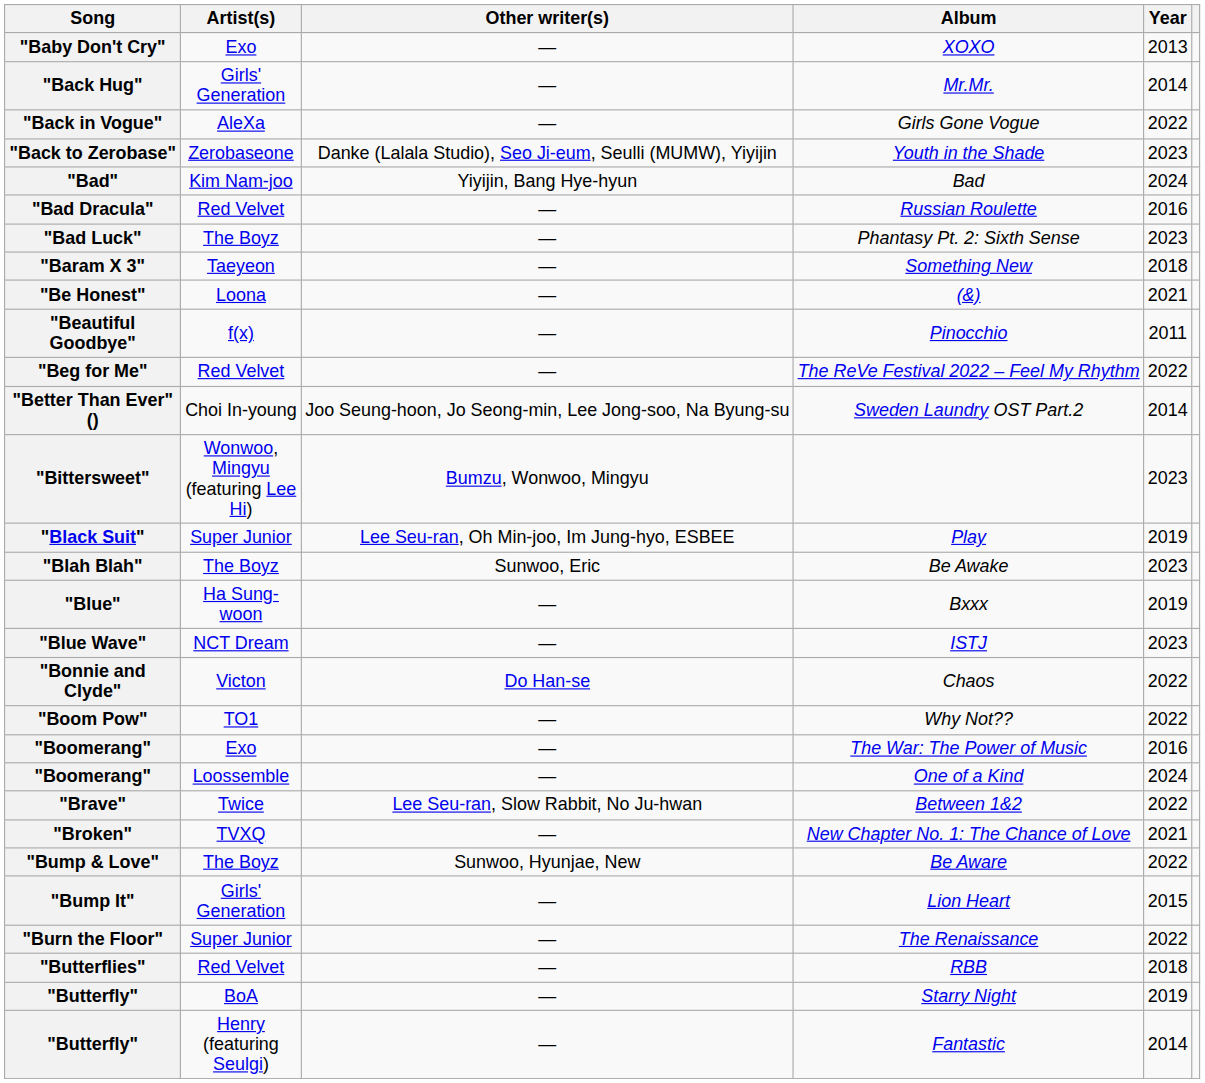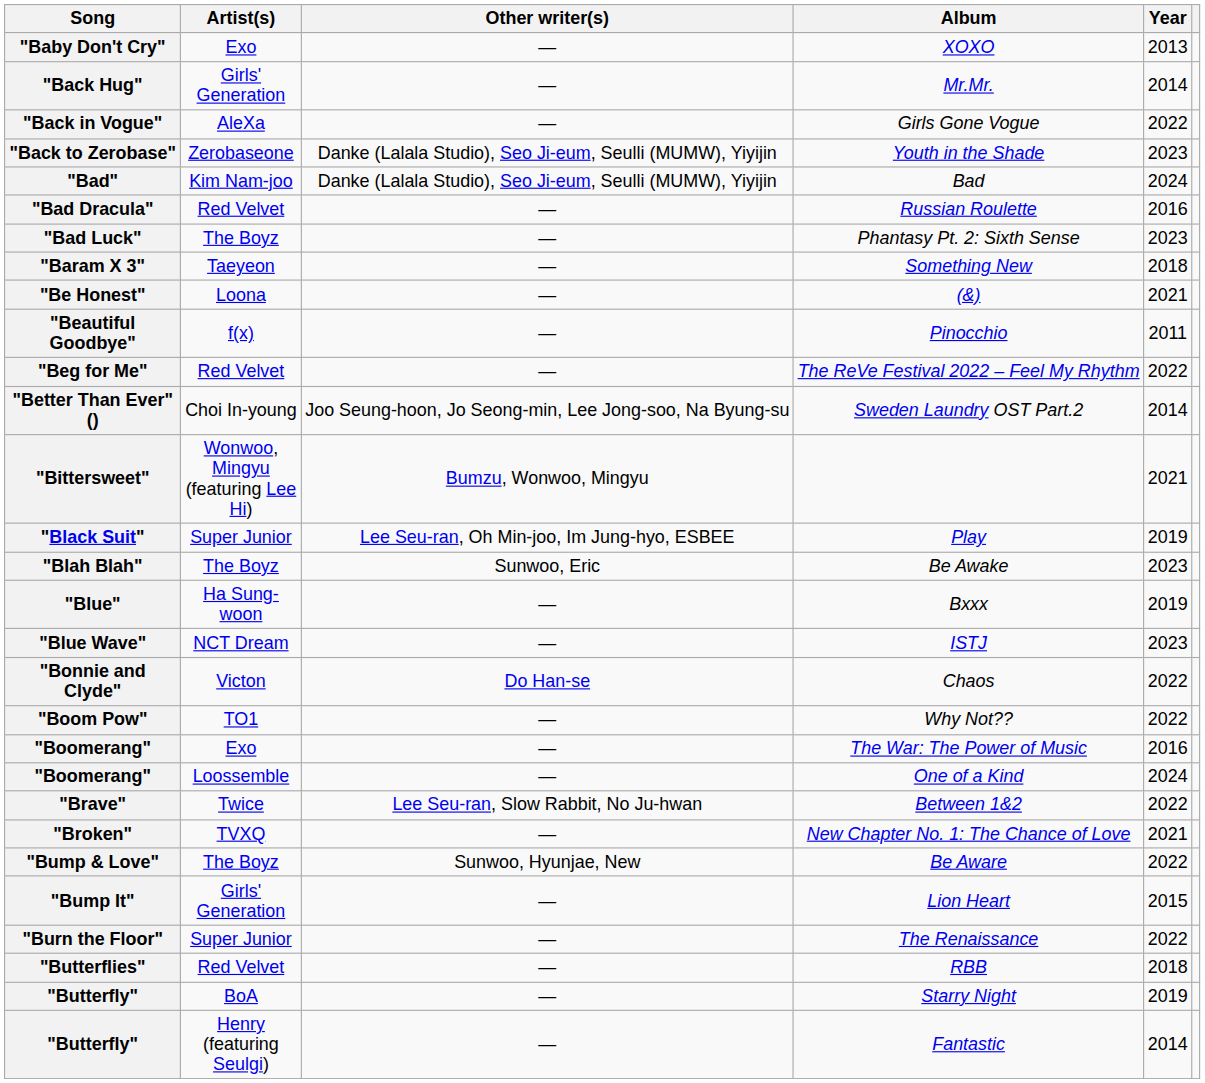"Bad" | Other writer(s): Yiyijin, Bang Hye-hyun -> Danke (Lalala Studio), Seo Ji-eum, Seulli (MUMW), Yiyijin
"Bittersweet" | Year: 2023 -> 2021
